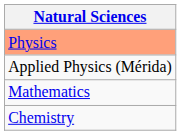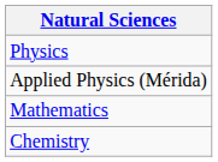row 2 | column 1: lightsalmon background -> no background
